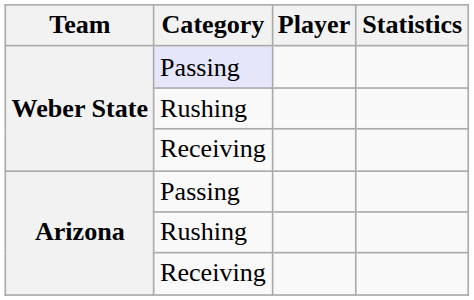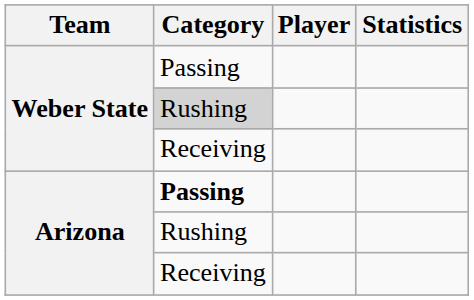Weber State / Passing | Category: lavender background -> no background
Weber State / Rushing | Category: no background -> lightgrey background
Arizona / Passing | Category: normal -> bold
